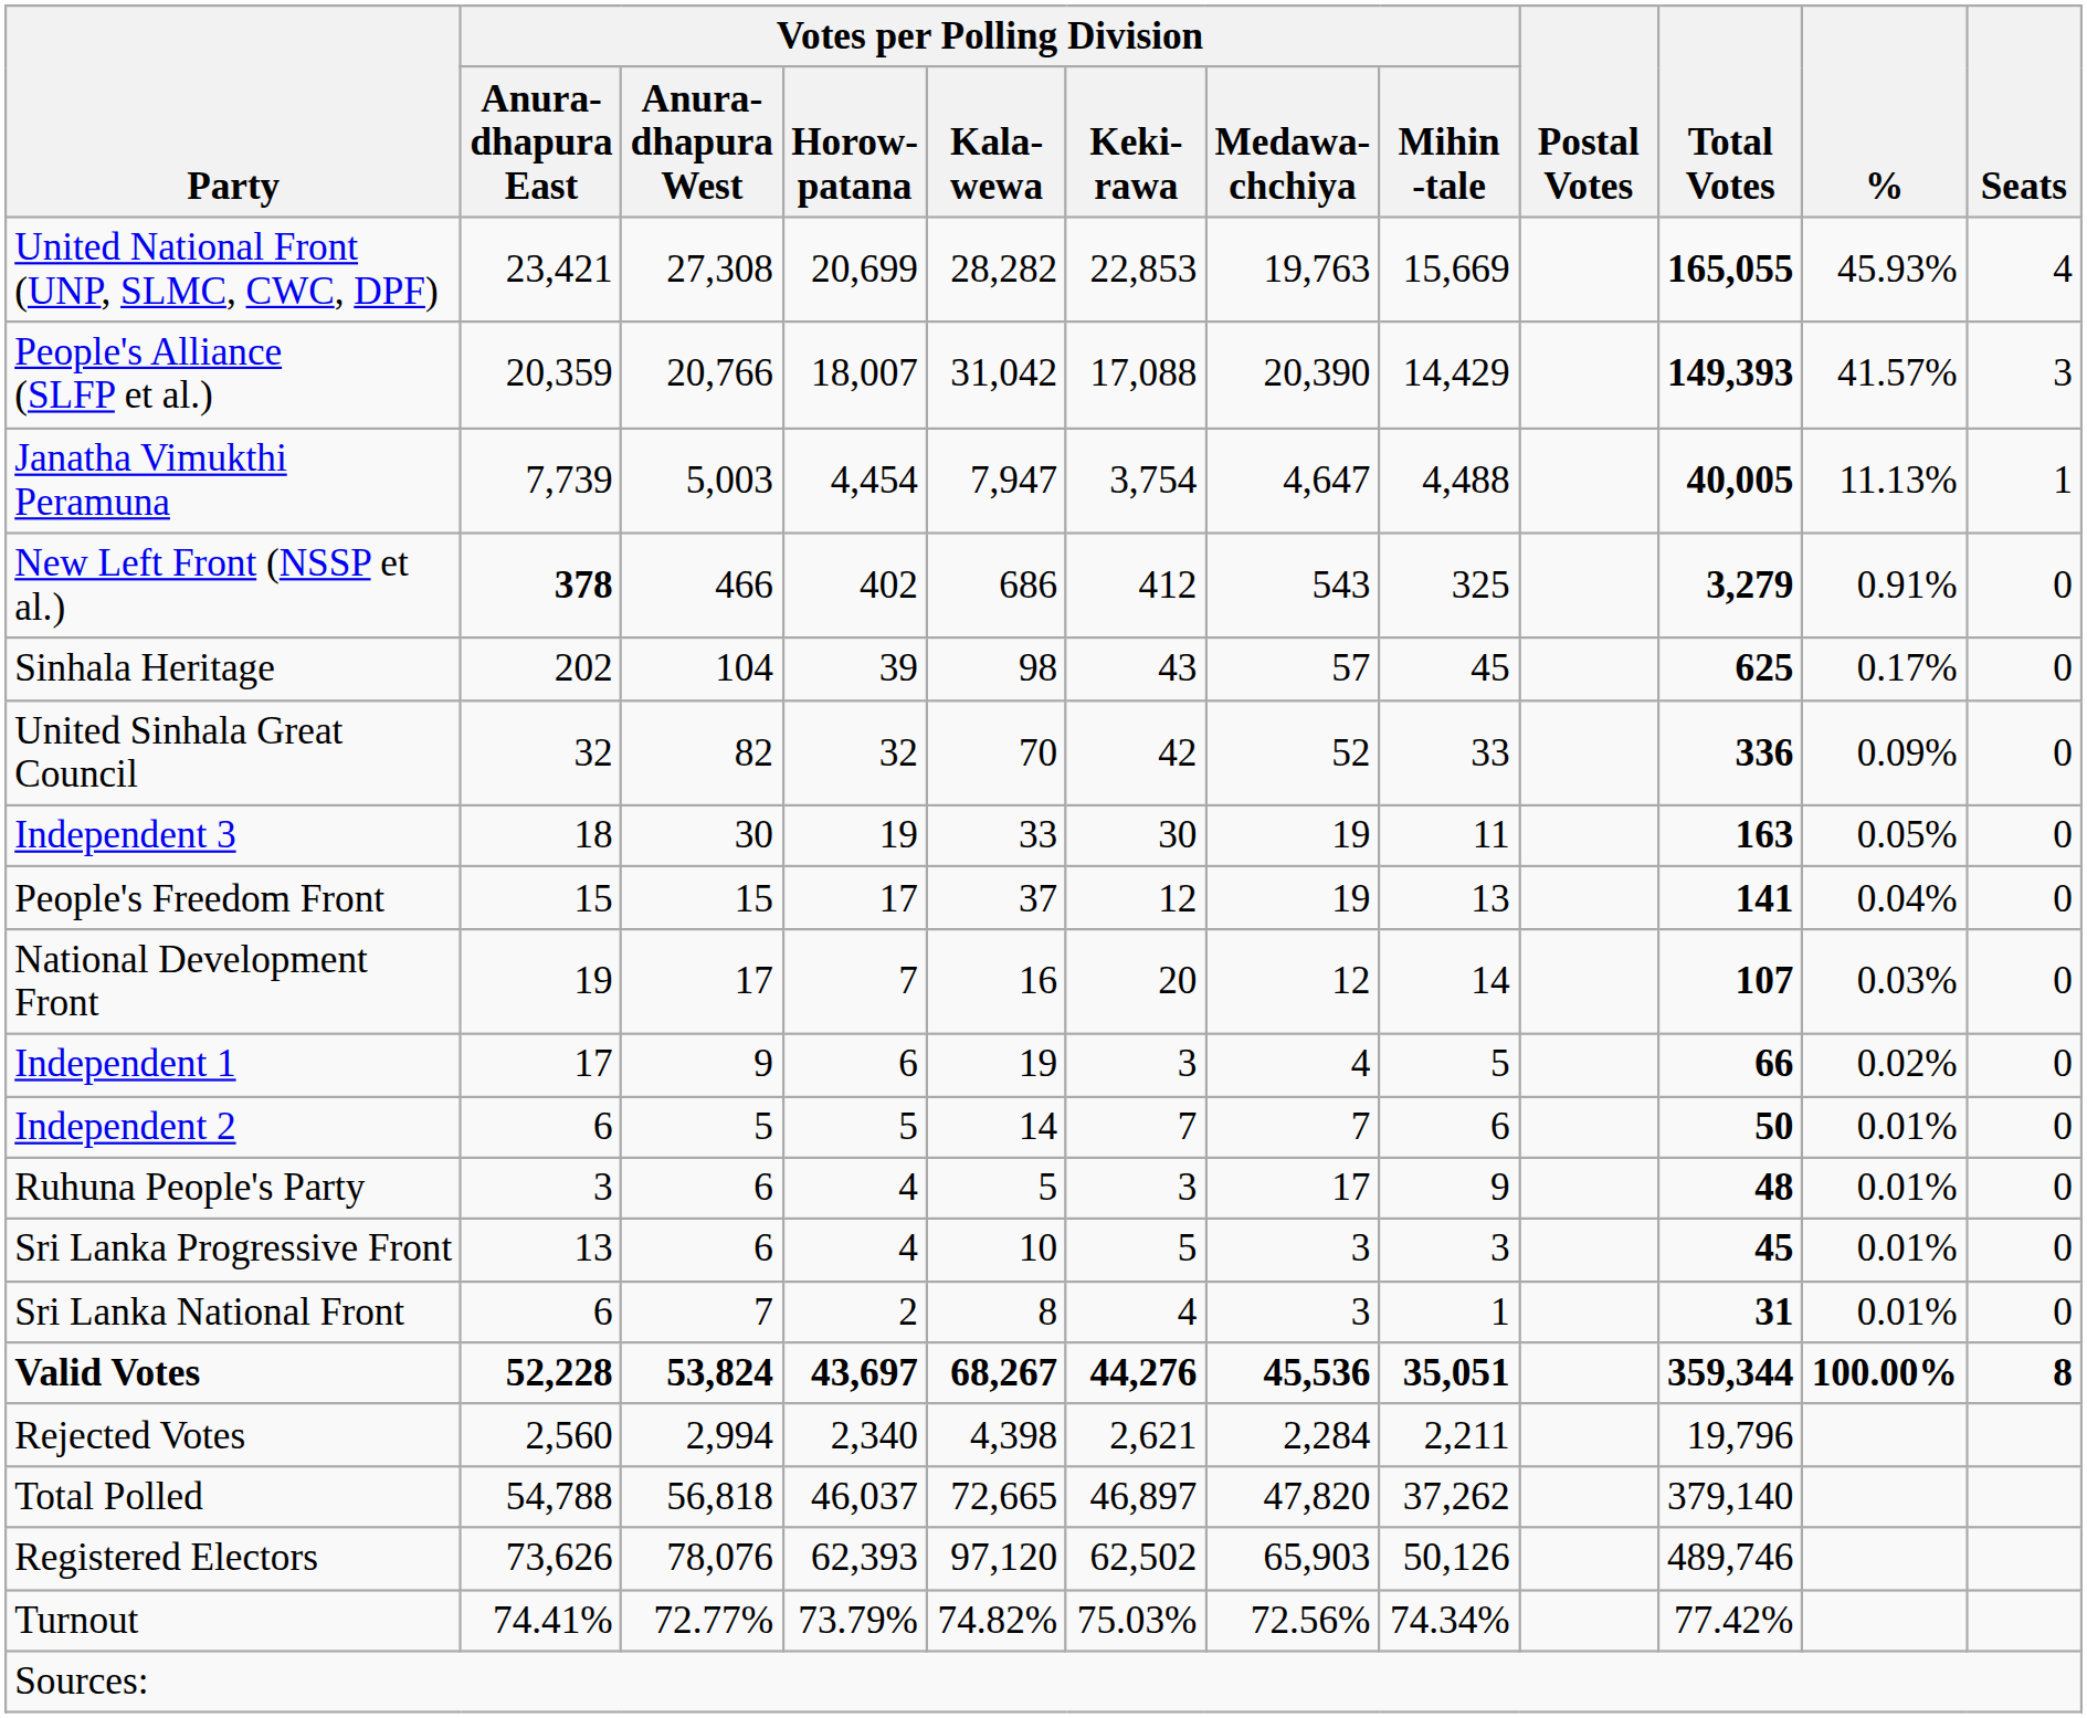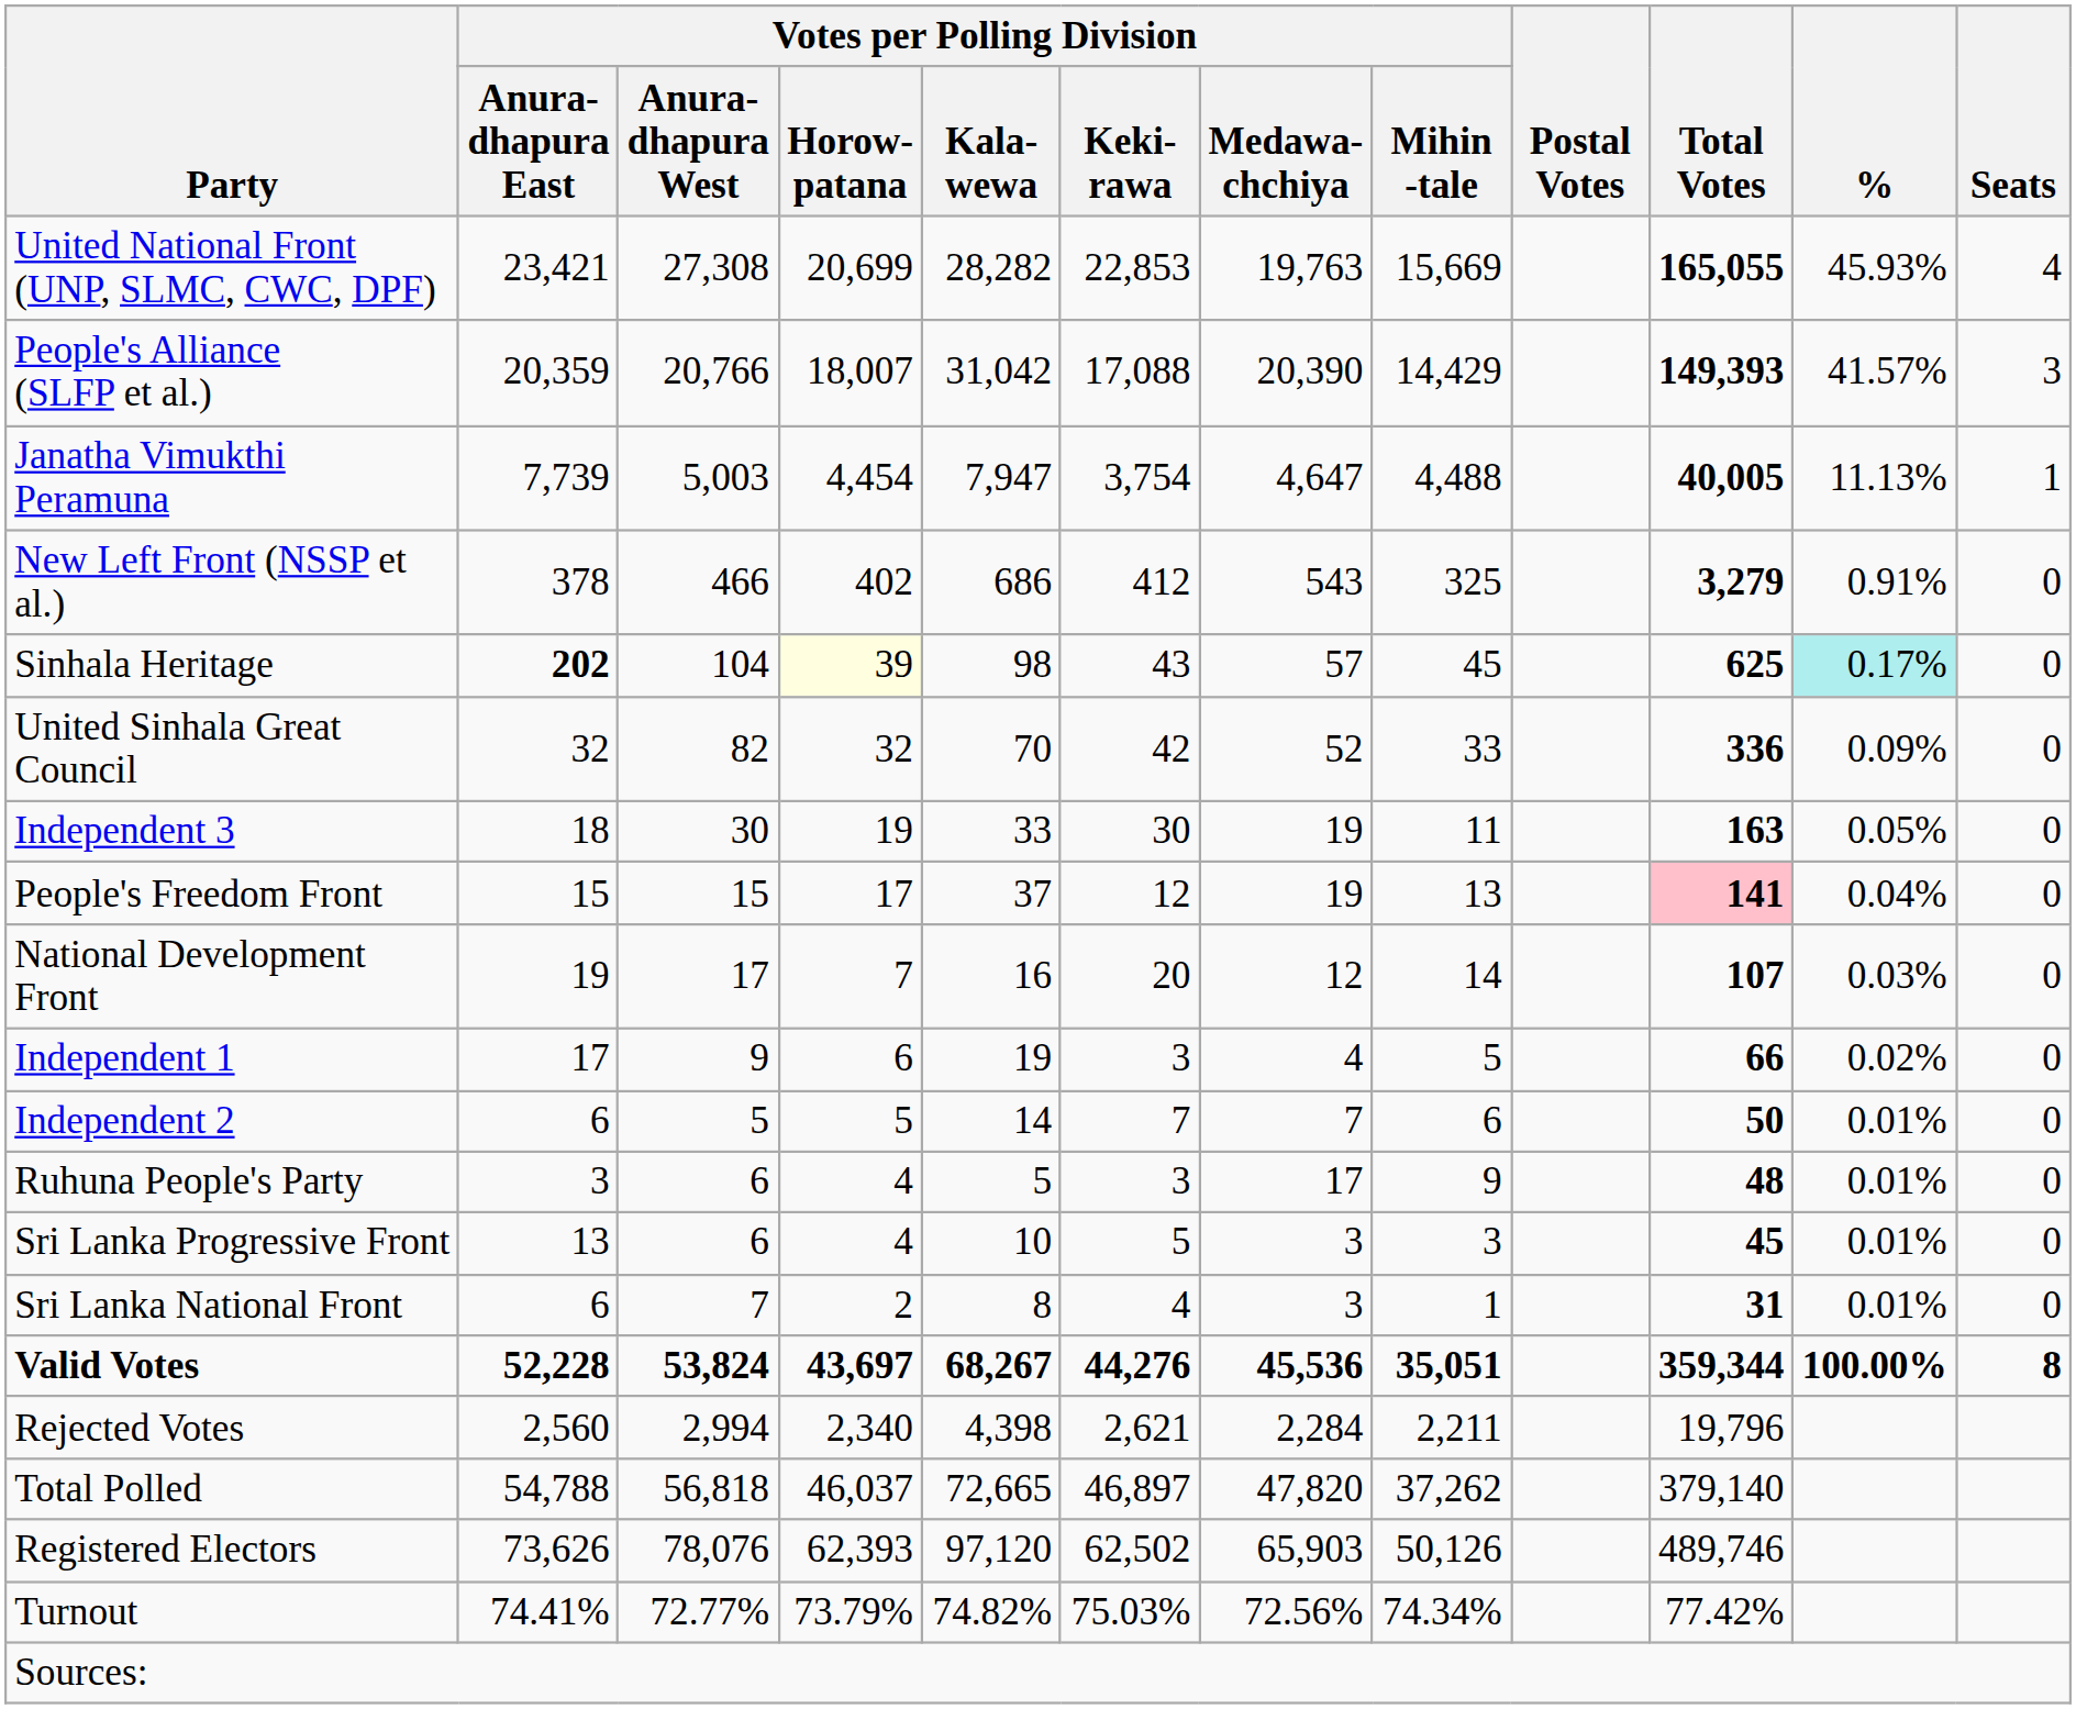New Left Front (NSSP et al.) | Votes per Polling Division / Anura- dhapura East: bold -> normal
Sinhala Heritage | Votes per Polling Division / Anura- dhapura East: normal -> bold
Sinhala Heritage | Votes per Polling Division / Horow- patana: no background -> lightyellow background
Sinhala Heritage | %: no background -> paleturquoise background
People's Freedom Front | Total Votes: no background -> pink background
